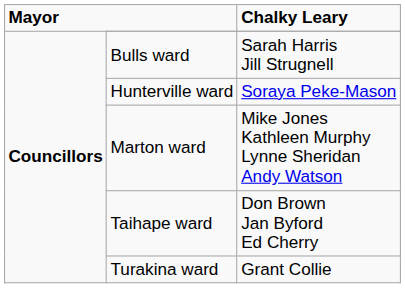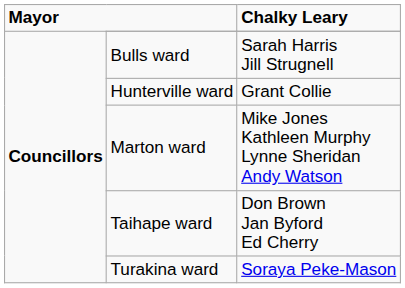Hunterville ward | Chalky Leary: Soraya Peke-Mason -> Grant Collie
Turakina ward | Chalky Leary: Grant Collie -> Soraya Peke-Mason
